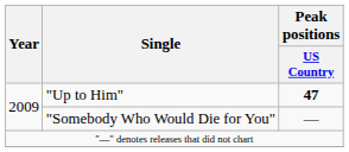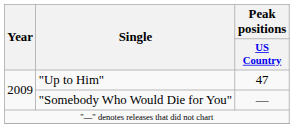"Up to Him" | Peak positions / US Country: bold -> normal
